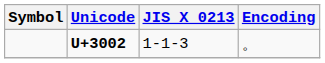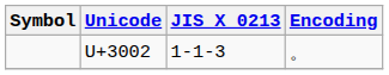row 2 | Unicode: bold -> normal
